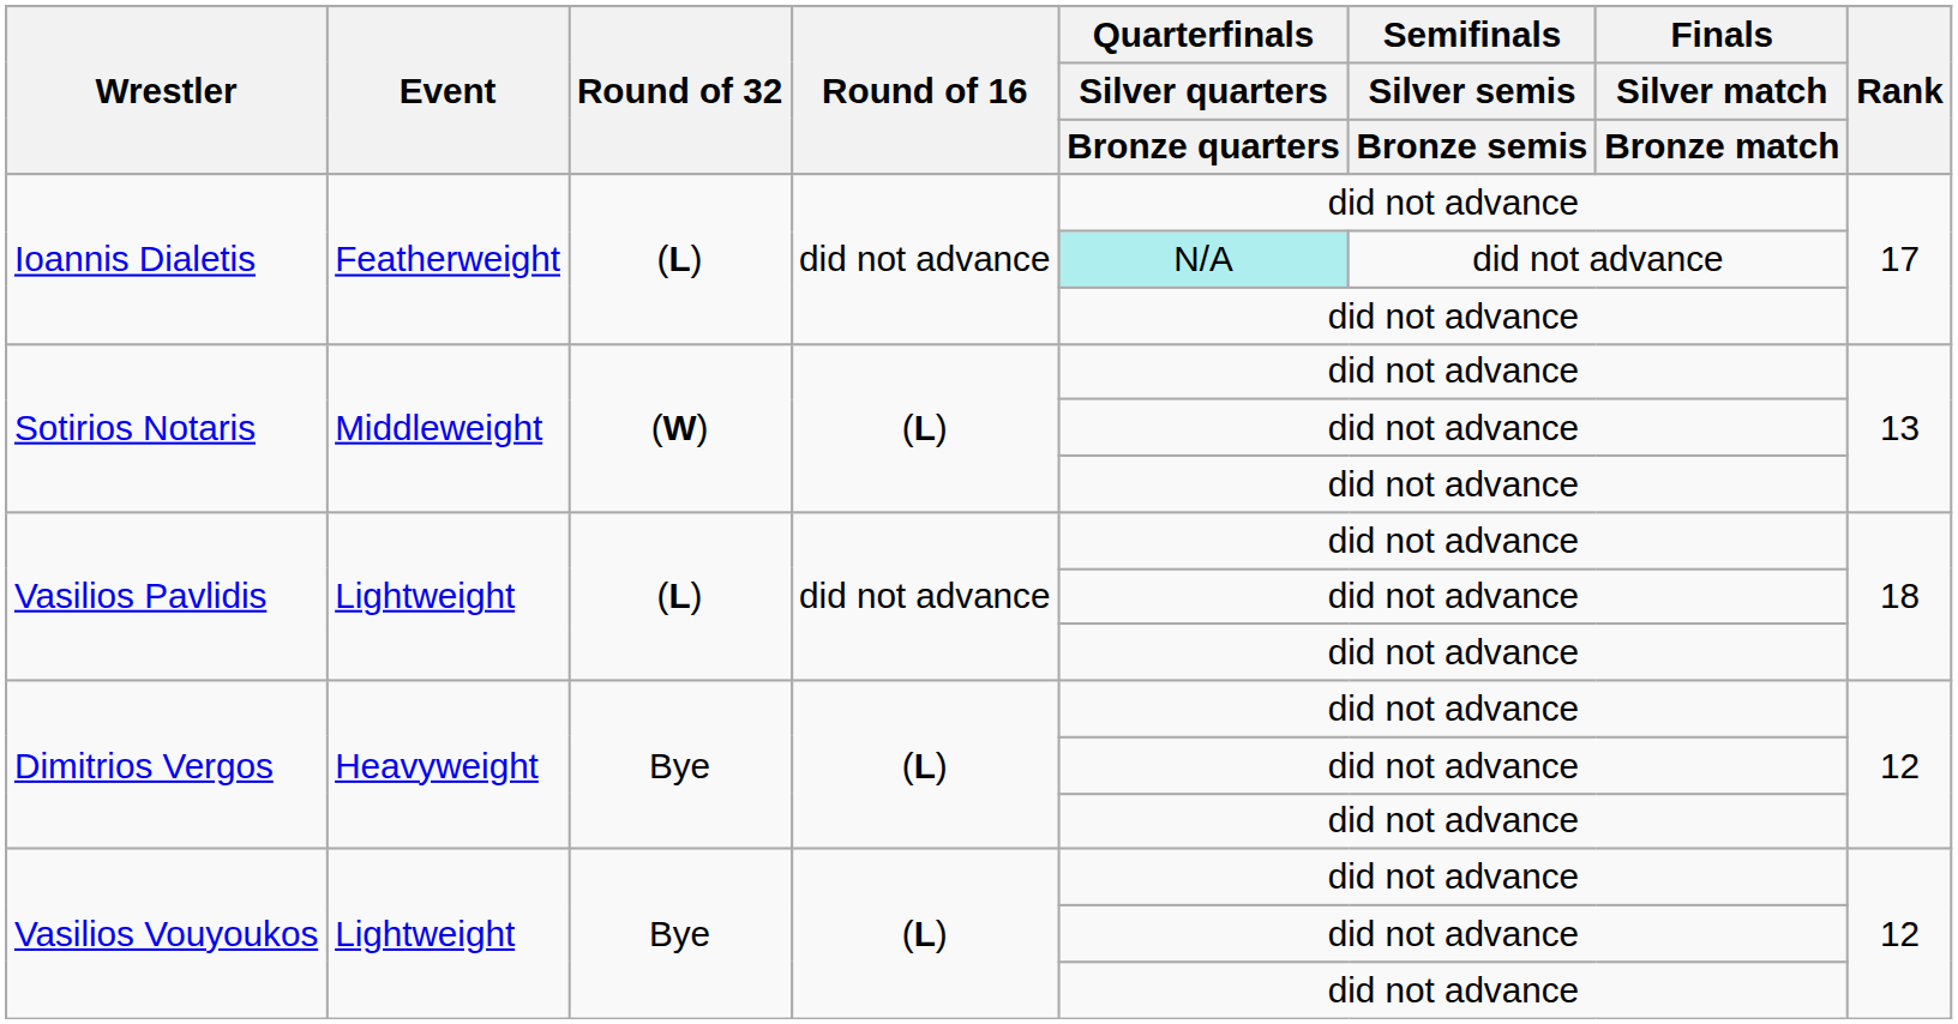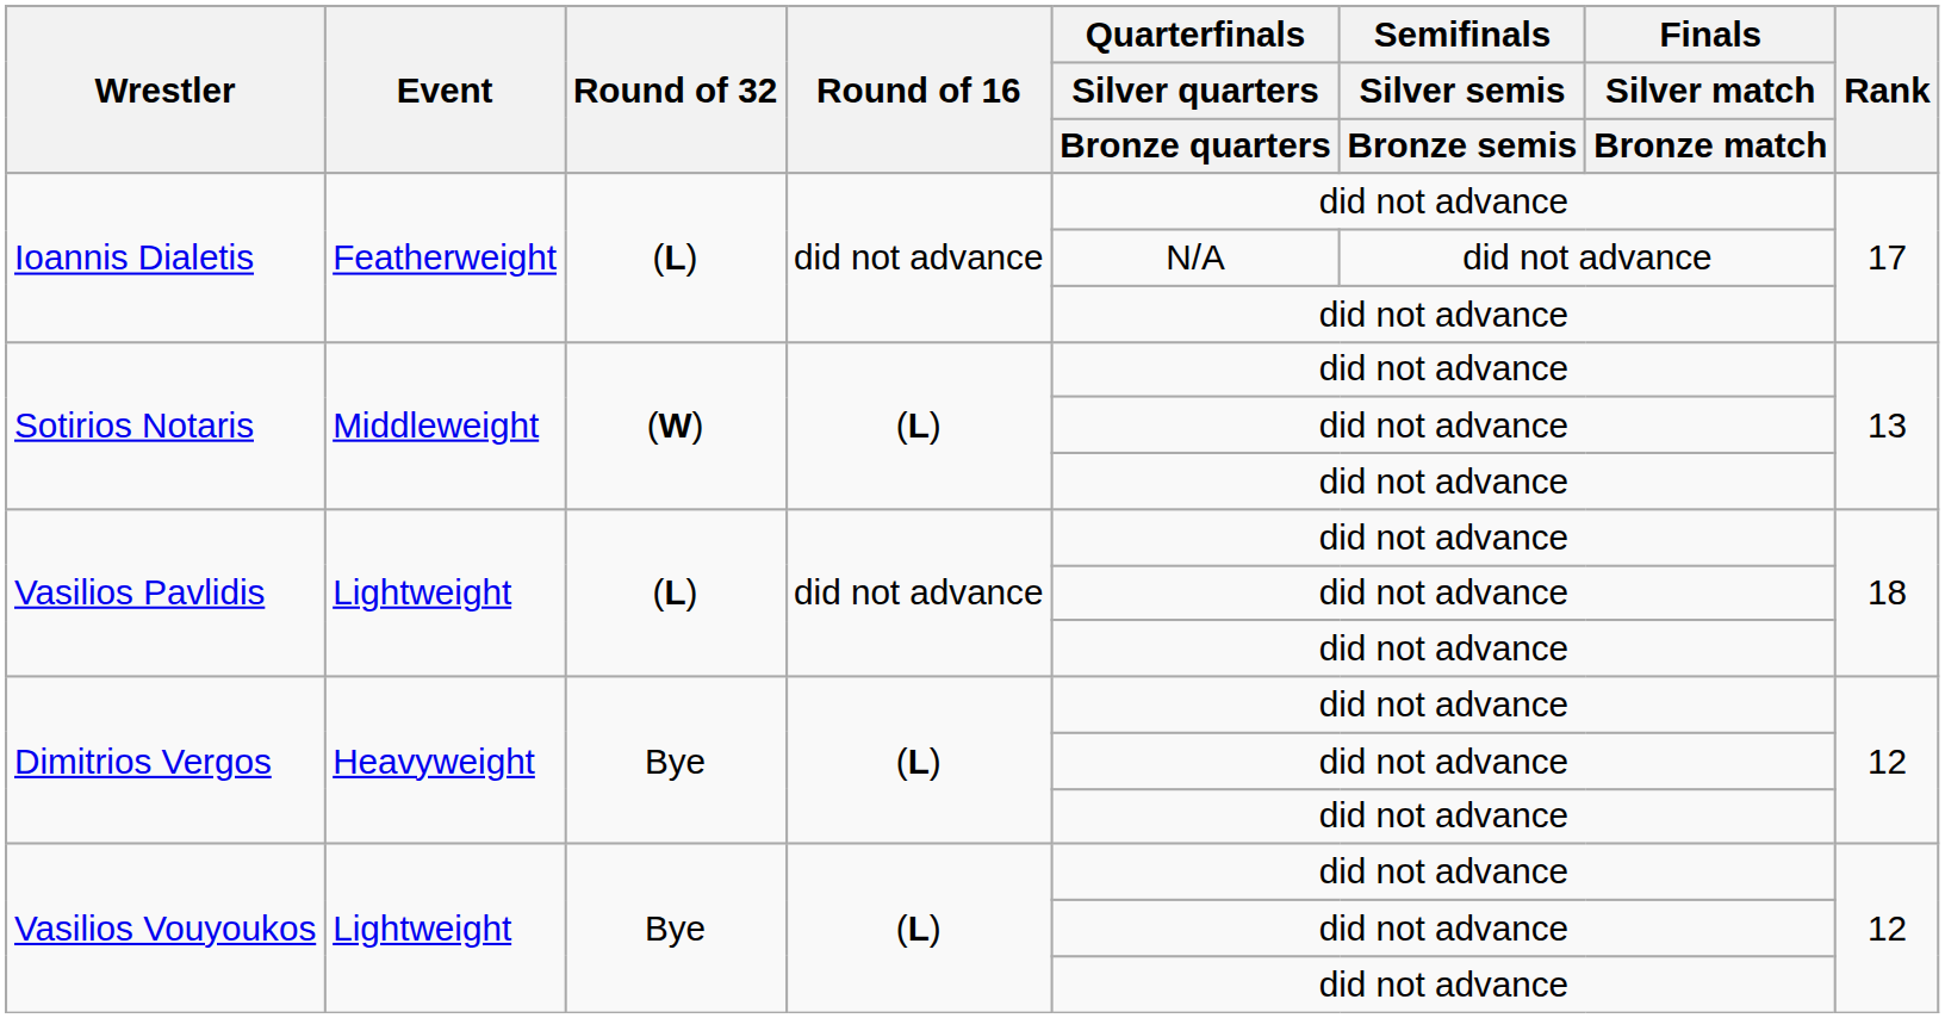row 5 | Quarterfinals / Silver quarters / Bronze quarters: paleturquoise background -> no background
